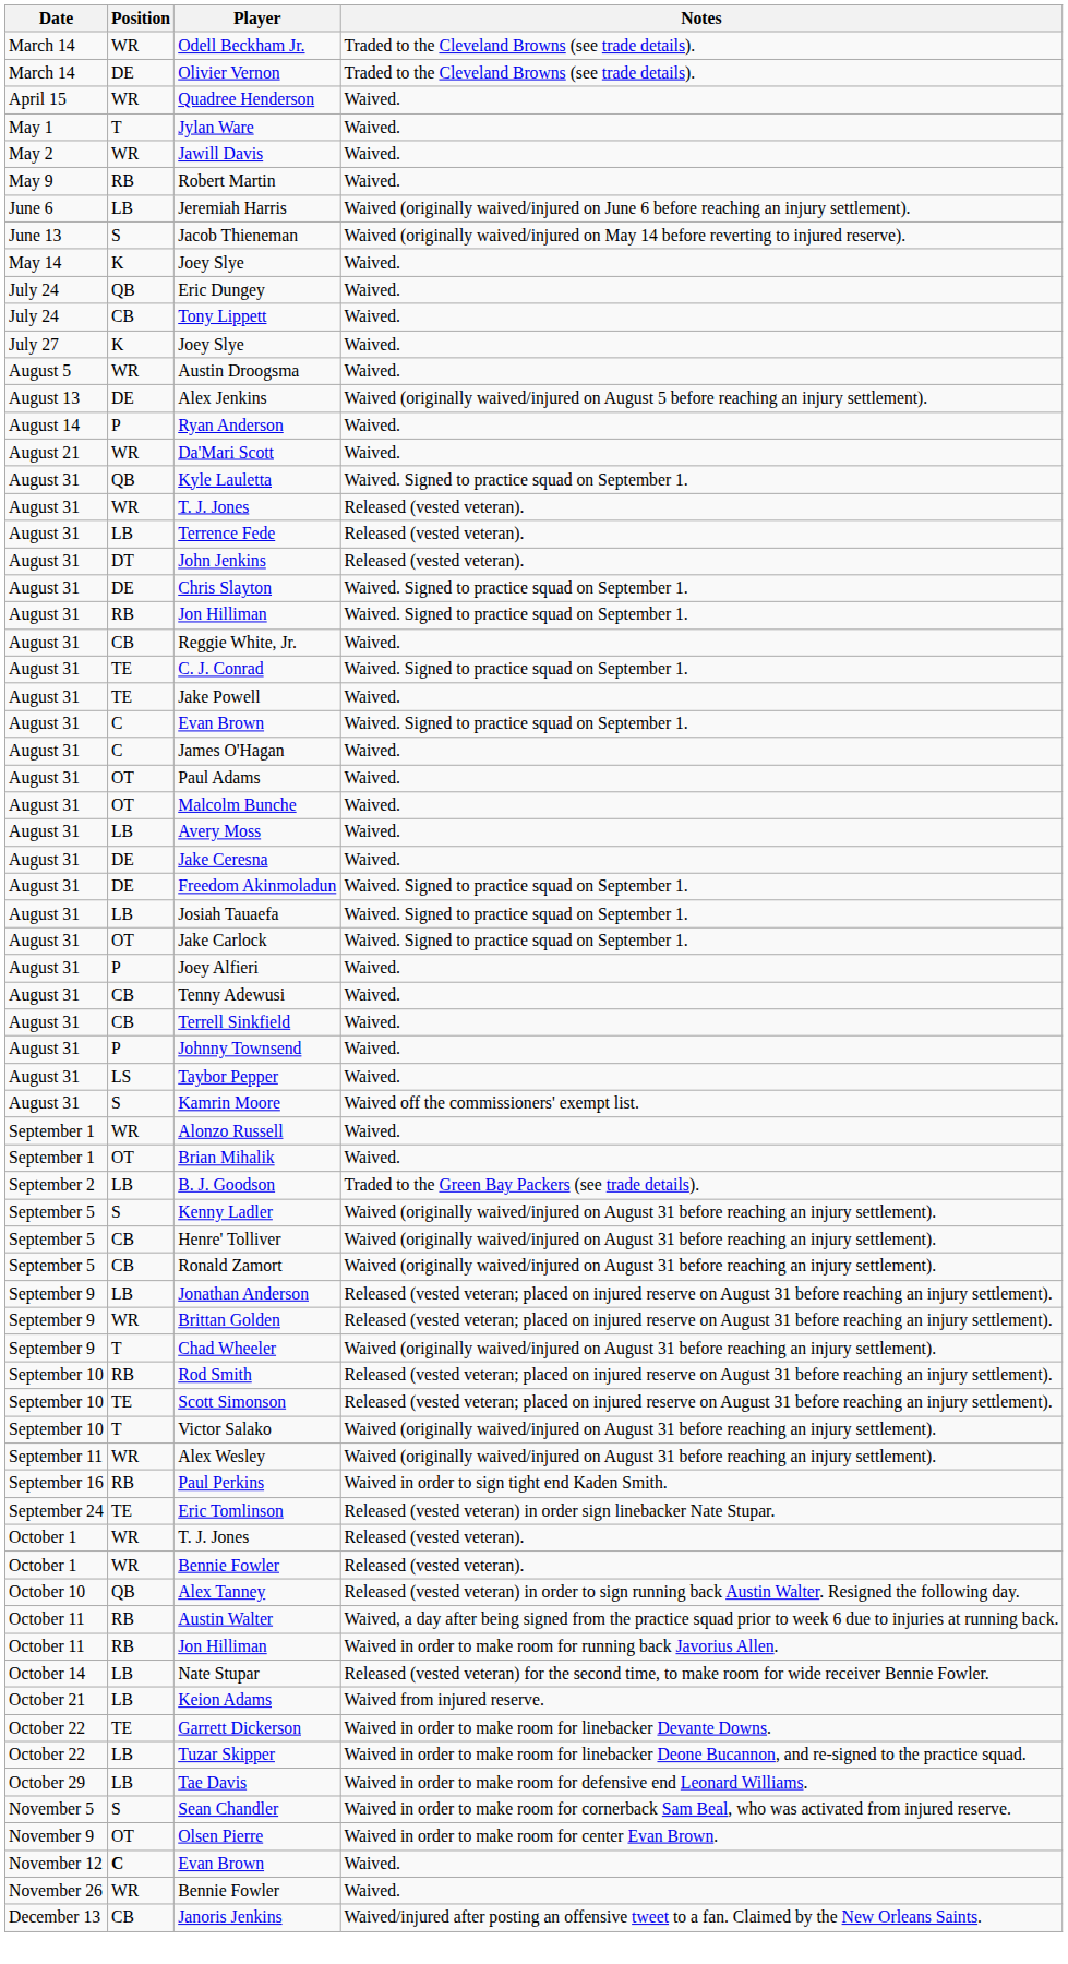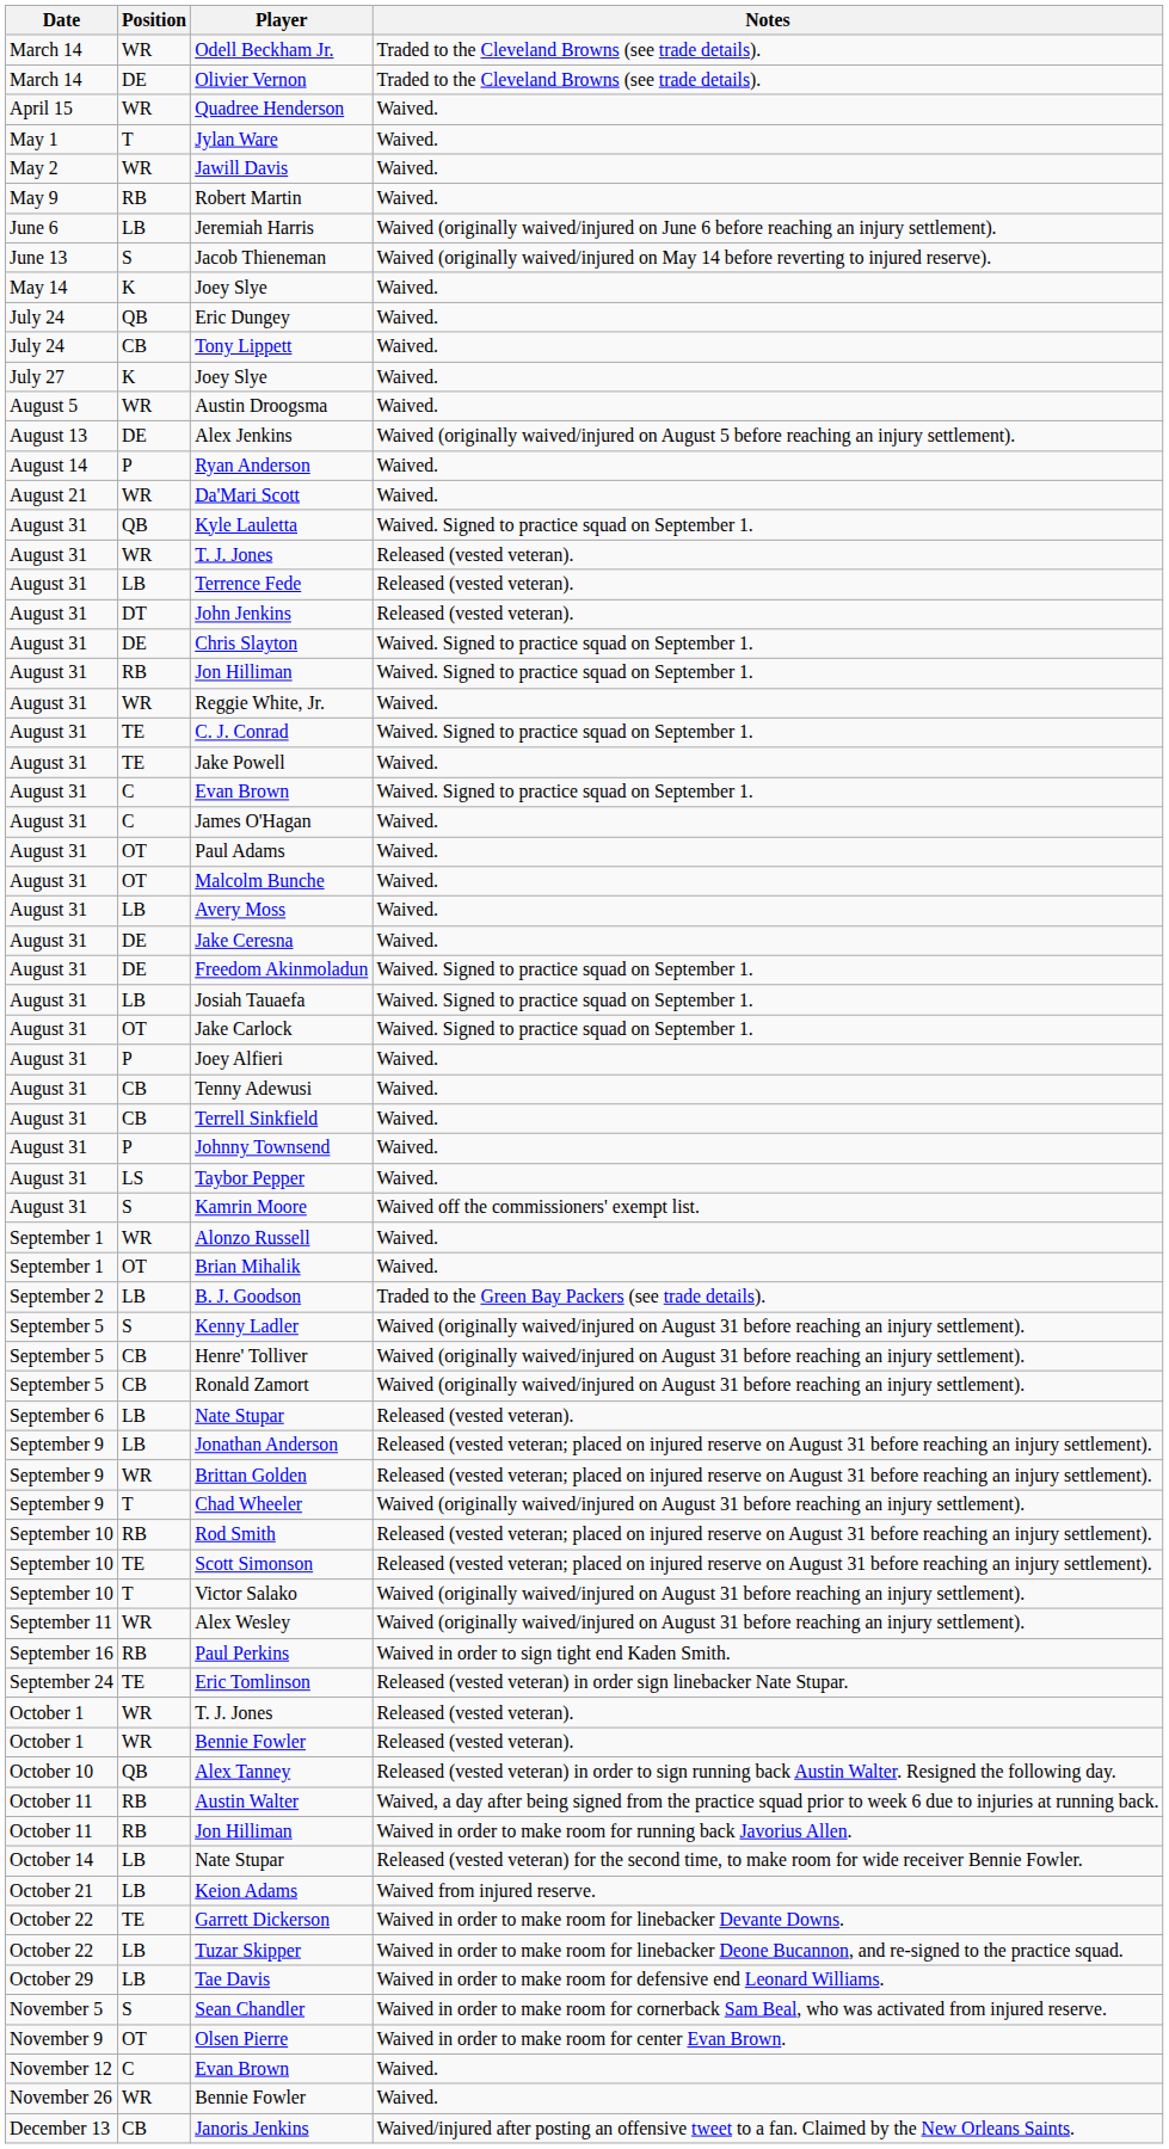Reggie White, Jr. | Position: CB -> WR
+ row: September 6 | LB | Nate Stupar | Released (vested veteran).
November 12 / Evan Brown | Position: bold -> normal
